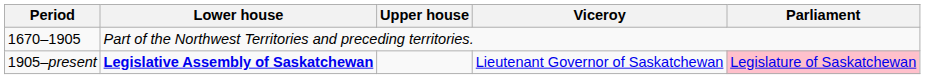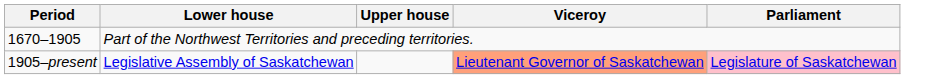1905–present | Lower house: bold -> normal
1905–present | Viceroy: no background -> lightsalmon background
